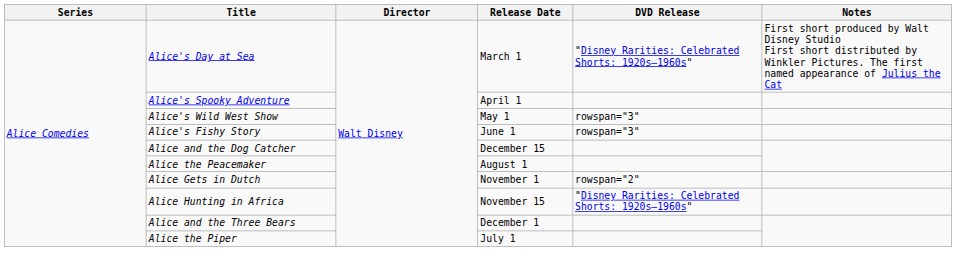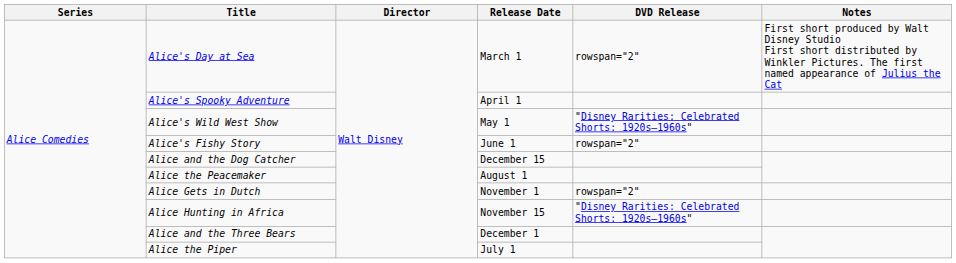Alice's Day at Sea | DVD Release: "Disney Rarities: Celebrated Shorts: 1920s–1960s" -> rowspan="2"
Alice's Wild West Show | DVD Release: rowspan="3" -> "Disney Rarities: Celebrated Shorts: 1920s–1960s"
Alice's Fishy Story | DVD Release: rowspan="3" -> rowspan="2"
